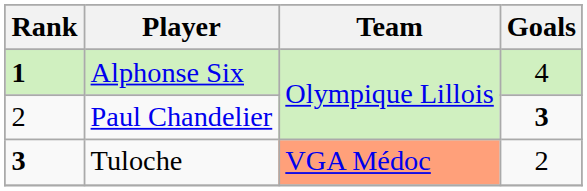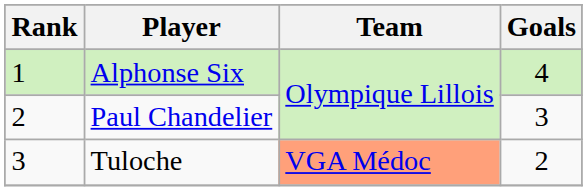Alphonse Six | Rank: bold -> normal
Paul Chandelier | Goals: bold -> normal
Tuloche | Rank: bold -> normal
